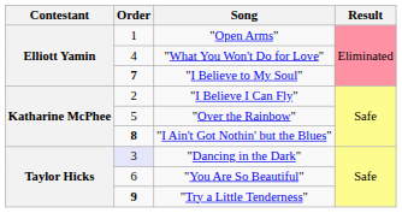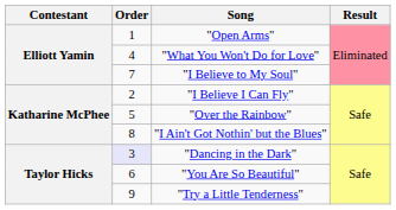"I Believe to My Soul" | Order: bold -> normal
"I Ain't Got Nothin' but the Blues" | Order: bold -> normal
"Try a Little Tenderness" | Order: bold -> normal
